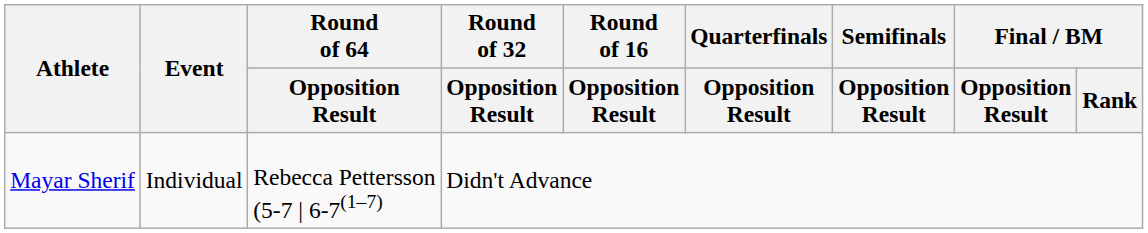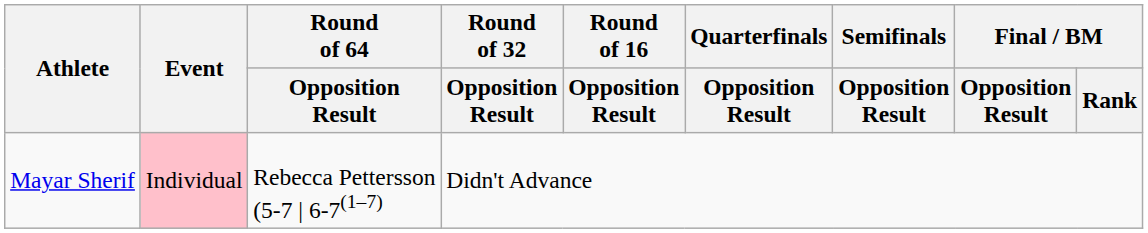Mayar Sherif | Event: no background -> pink background
